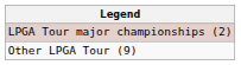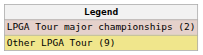row 3 | column 1: no background -> khaki background
